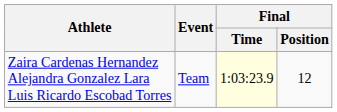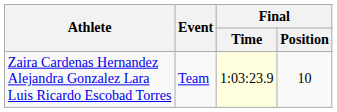row 3 | Final / Position: 12 -> 10
